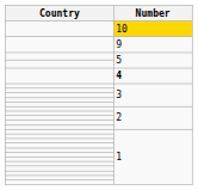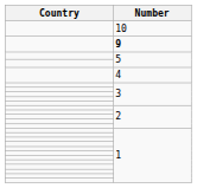row 2 | Number: gold background -> no background
row 3 | Number: normal -> bold
row 6 | Number: bold -> normal
